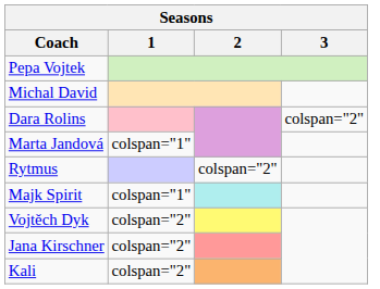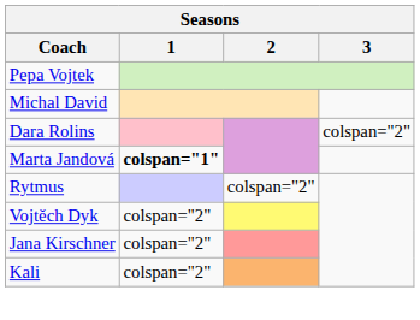Marta Jandová | 1: normal -> bold
- row: Majk Spirit | colspan="1"
